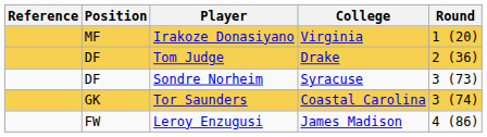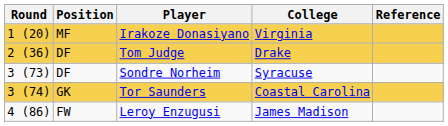columns swapped: Round <-> Reference
